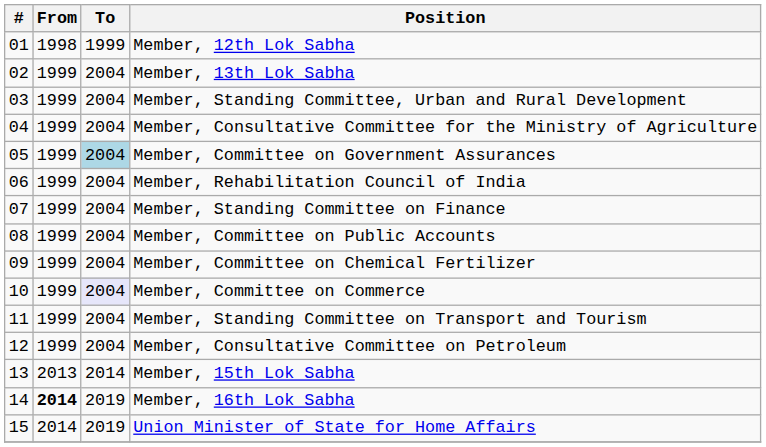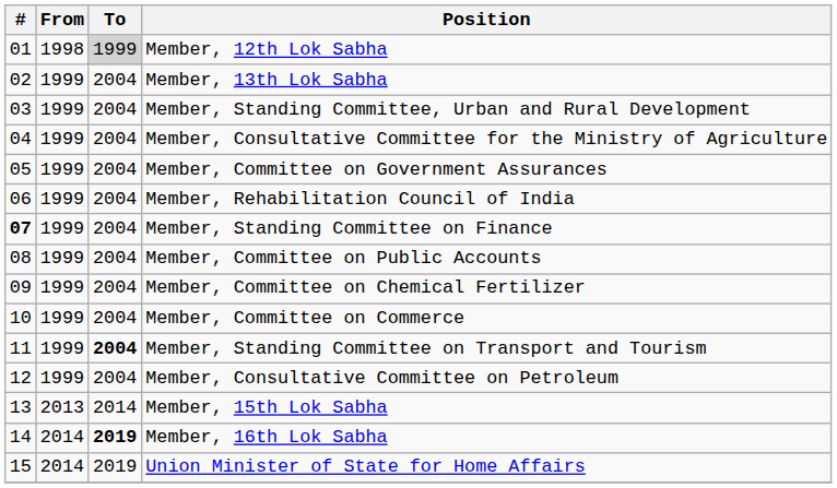Member, 12th Lok Sabha | To: no background -> lightgrey background
Member, Committee on Government Assurances | To: lightblue background -> no background
Member, Standing Committee on Finance | #: normal -> bold
Member, Committee on Commerce | To: lavender background -> no background
Member, Standing Committee on Transport and Tourism | To: normal -> bold
Member, 16th Lok Sabha | From: bold -> normal
Member, 16th Lok Sabha | To: normal -> bold
